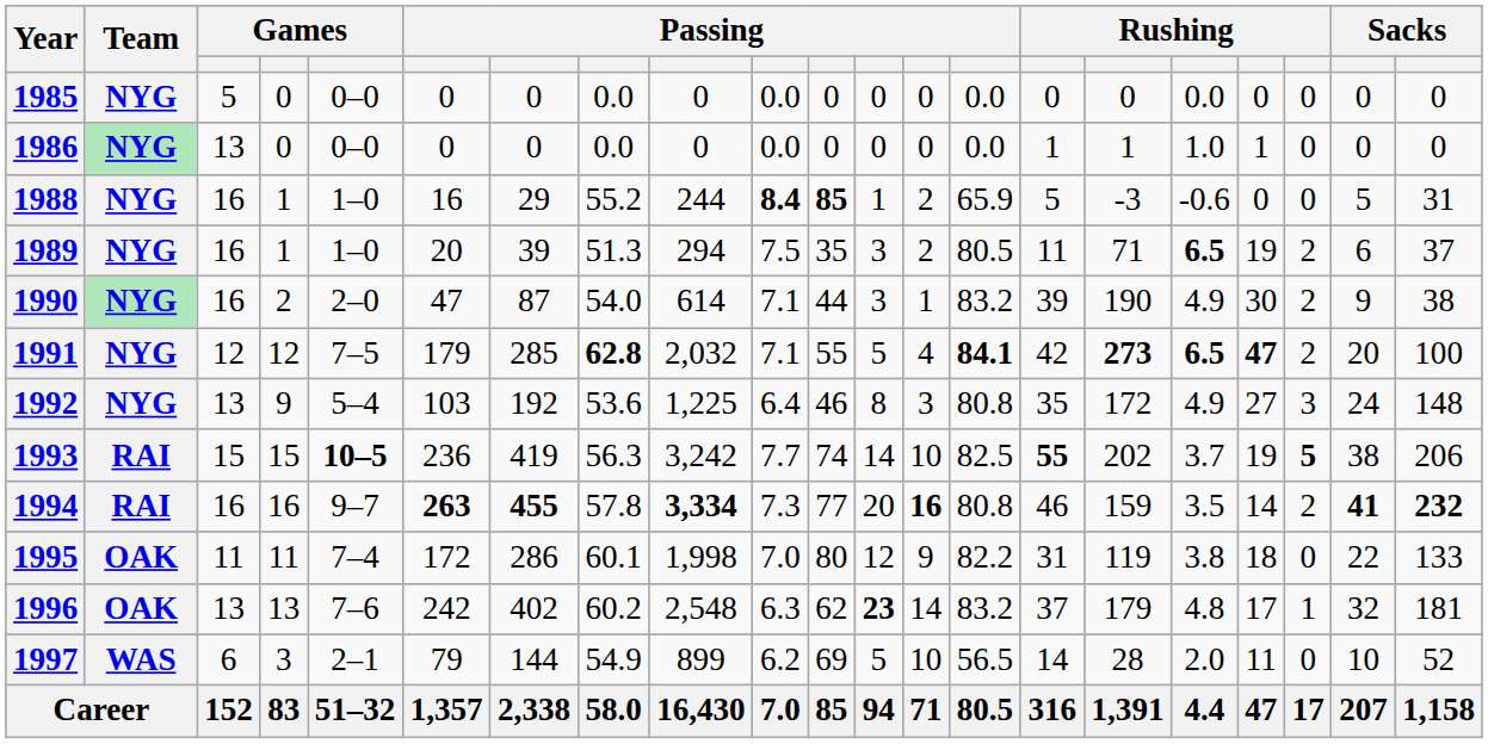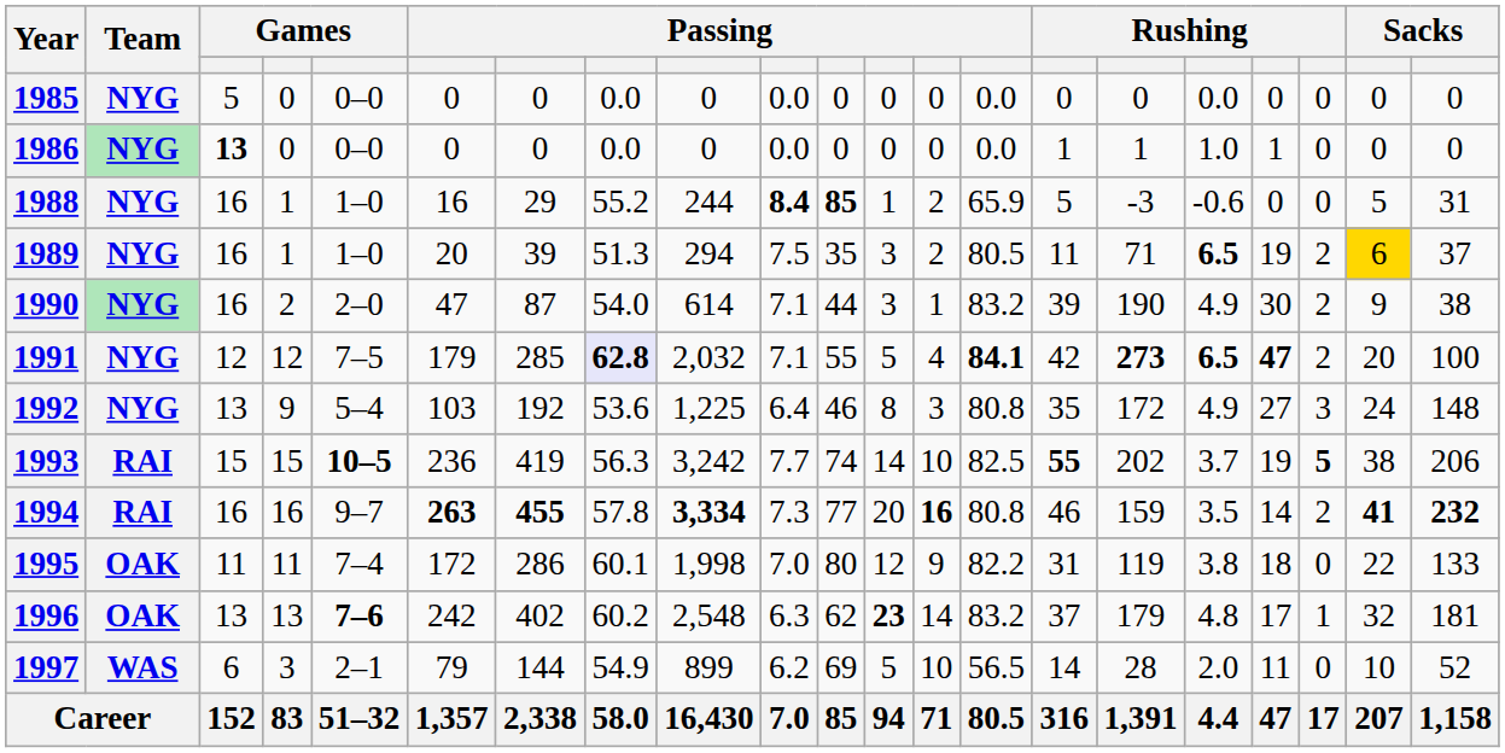1986 | column 3: normal -> bold
1989 | column 20: no background -> gold background
1991 | column 8: no background -> lavender background
1996 | column 5: normal -> bold
